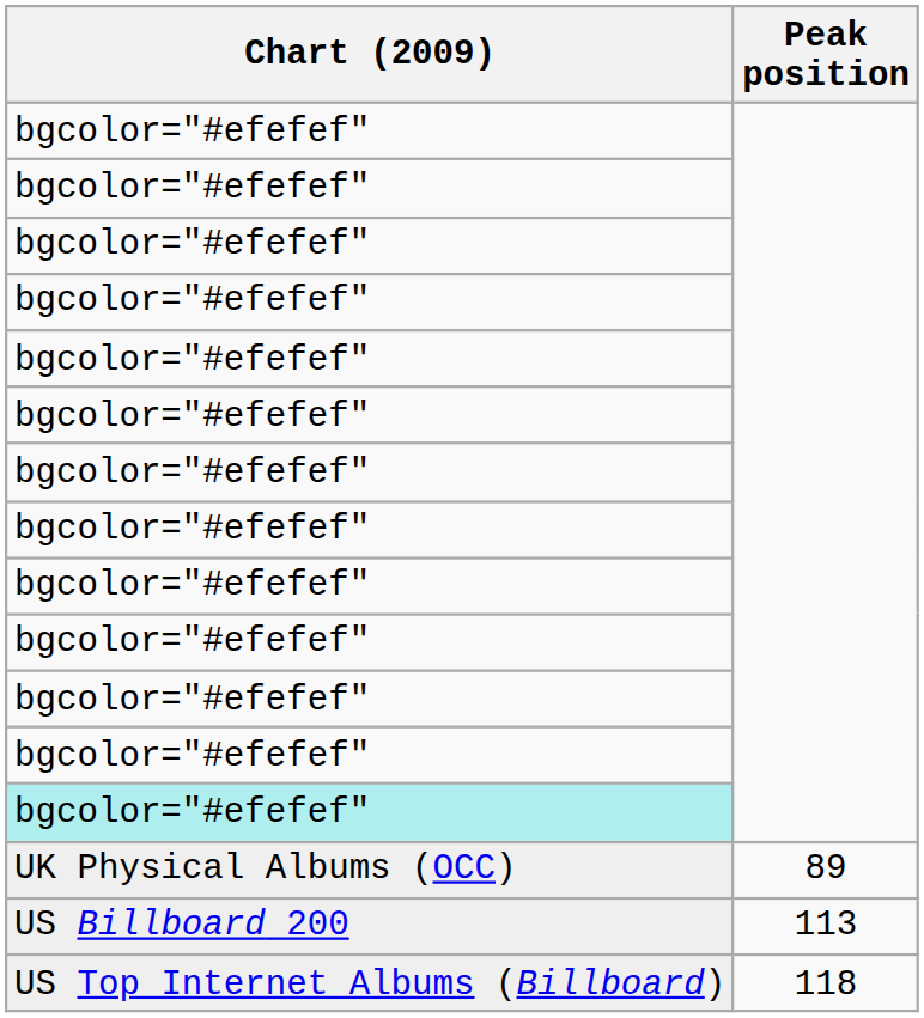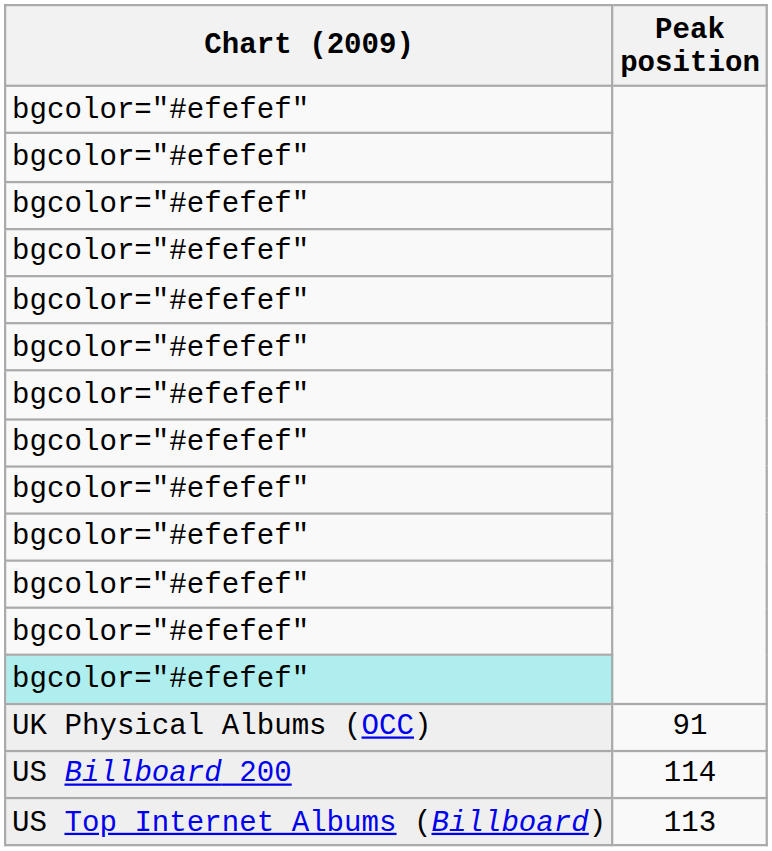row 15 | Peak position: 89 -> 91
row 16 | Peak position: 113 -> 114
row 17 | Peak position: 118 -> 113
